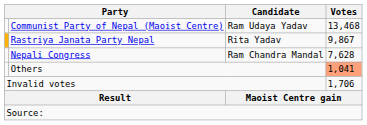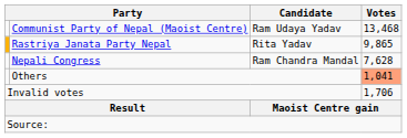Rastriya Janata Party Nepal | Votes: 9,867 -> 9,865
